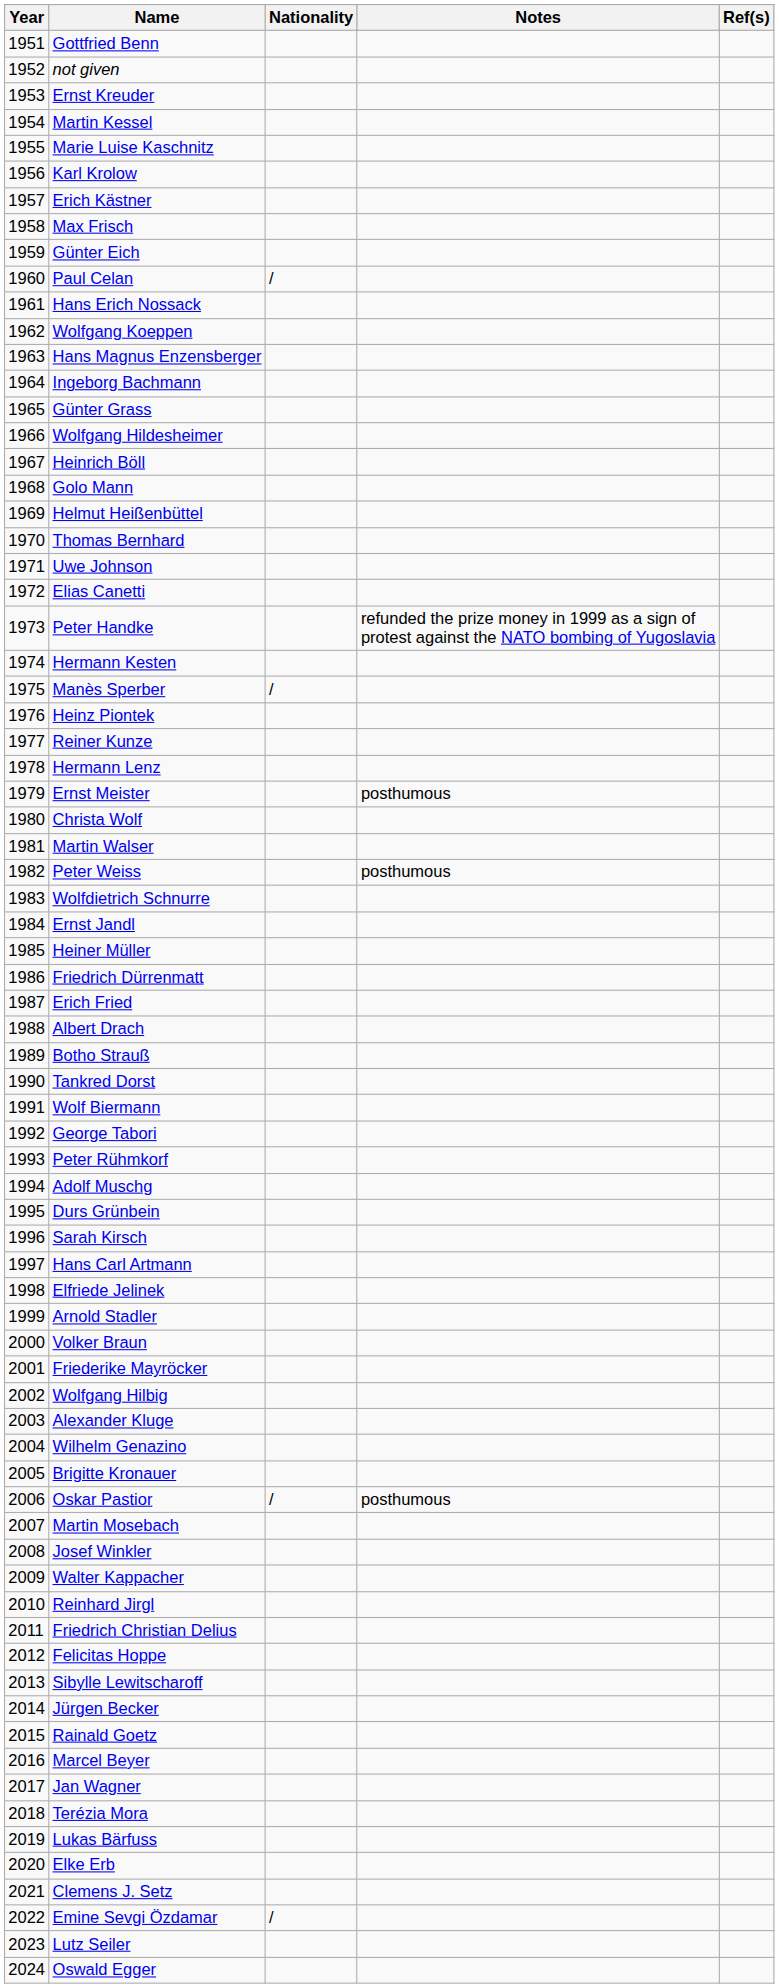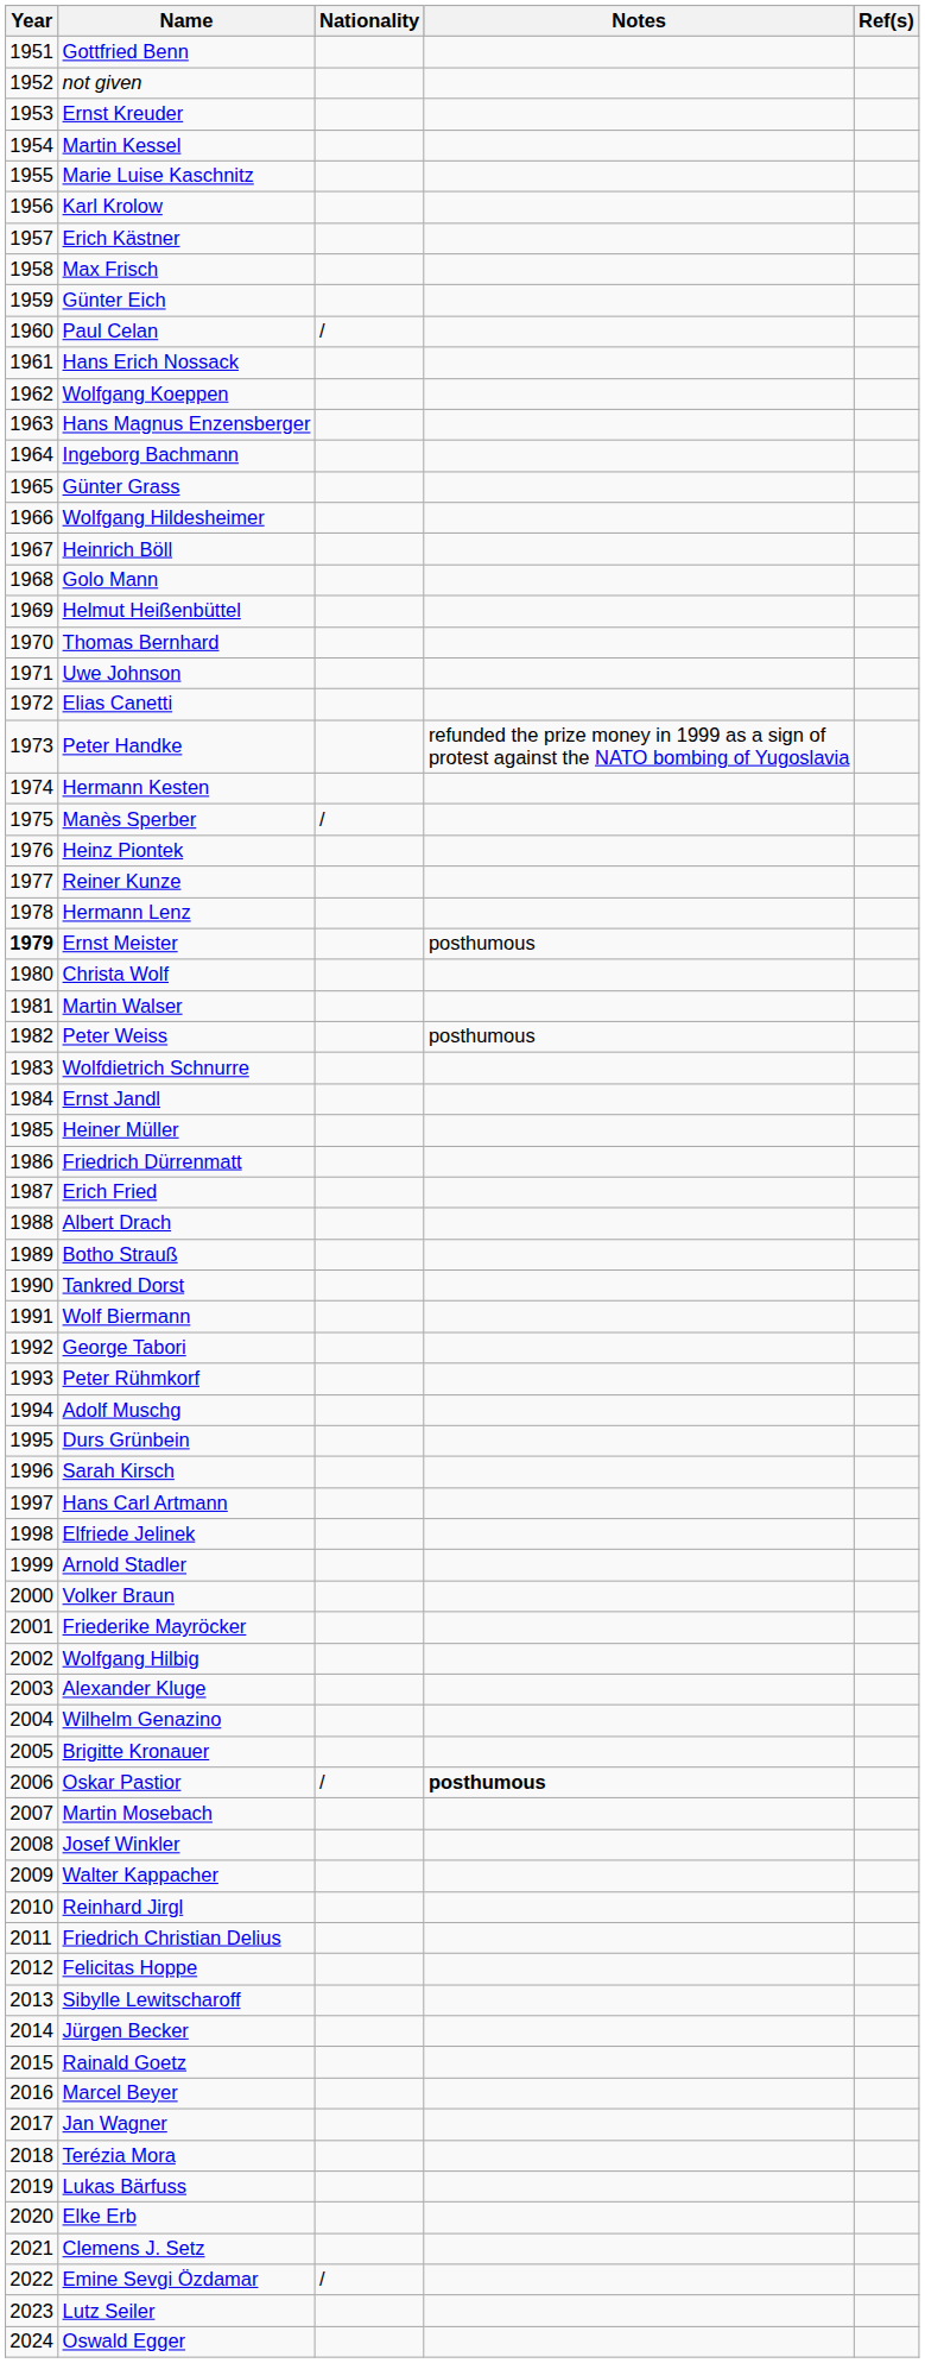Ernst Meister | Year: normal -> bold
Oskar Pastior | Notes: normal -> bold
